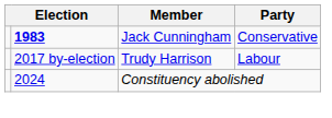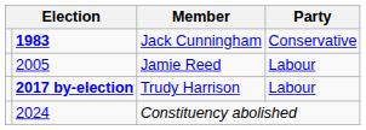+ row: 2005 | Jamie Reed | Labour
Trudy Harrison | column 2: normal -> bold
